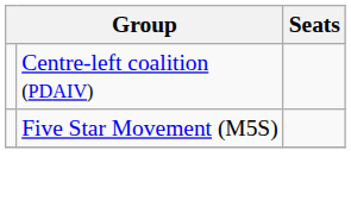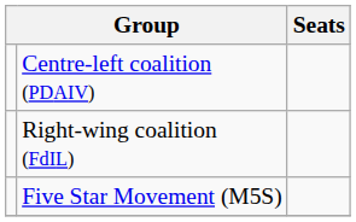+ row: Right-wing coalition (FdIL)
